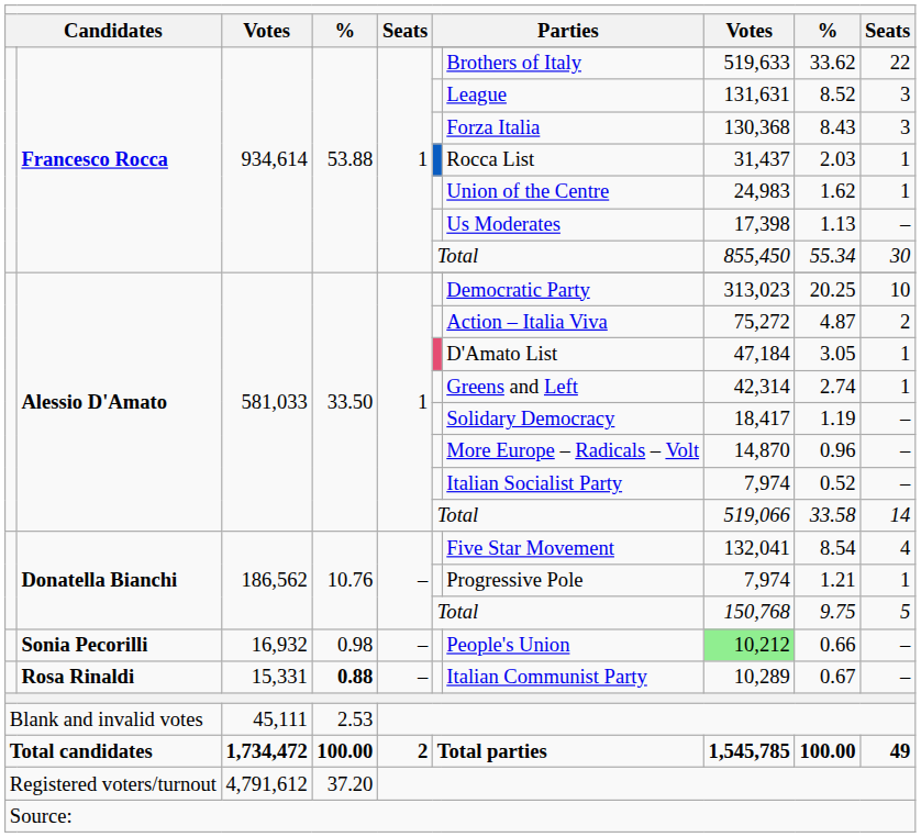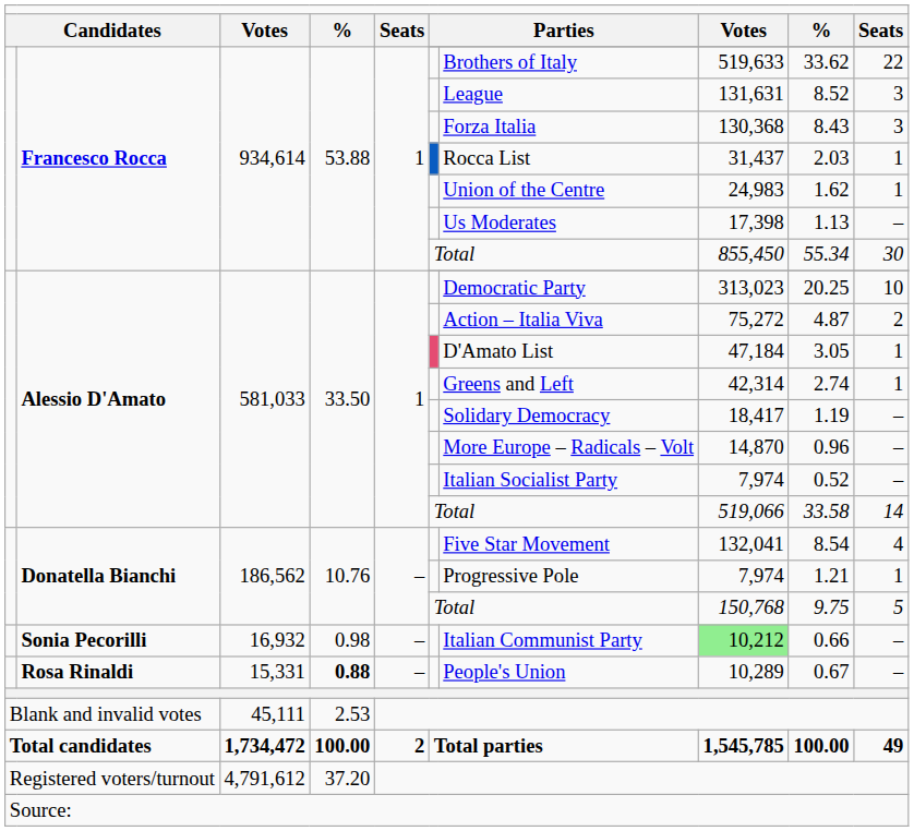Sonia Pecorilli | column 7: People's Union -> Italian Communist Party
Rosa Rinaldi | column 7: Italian Communist Party -> People's Union
